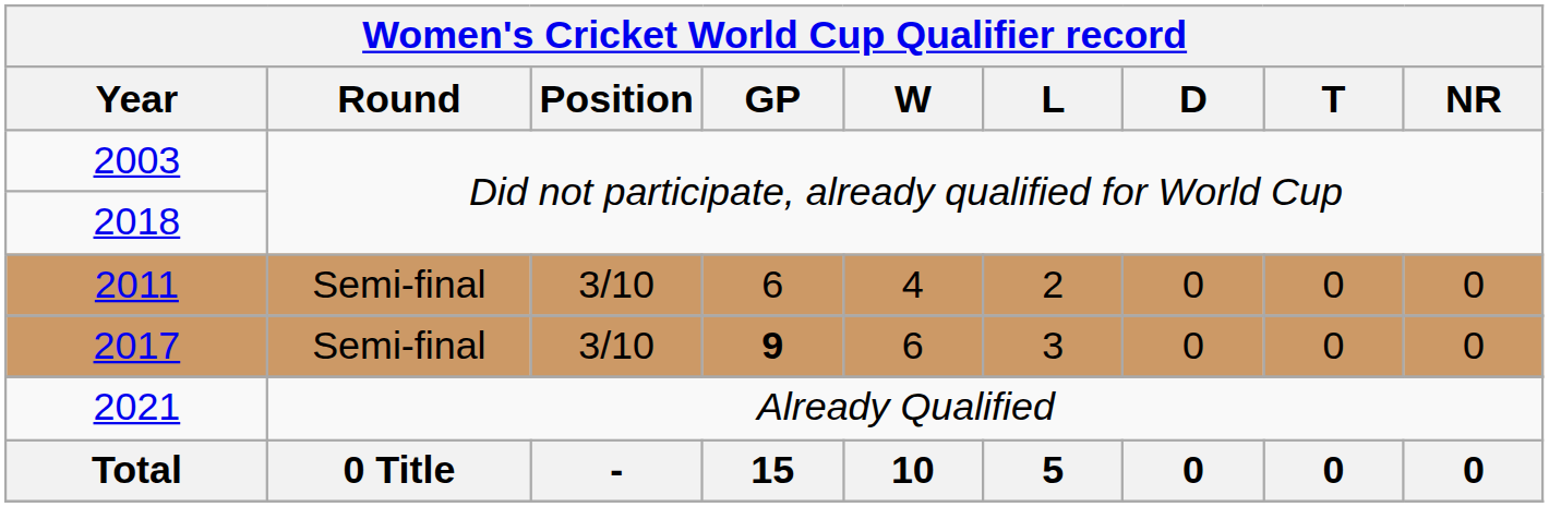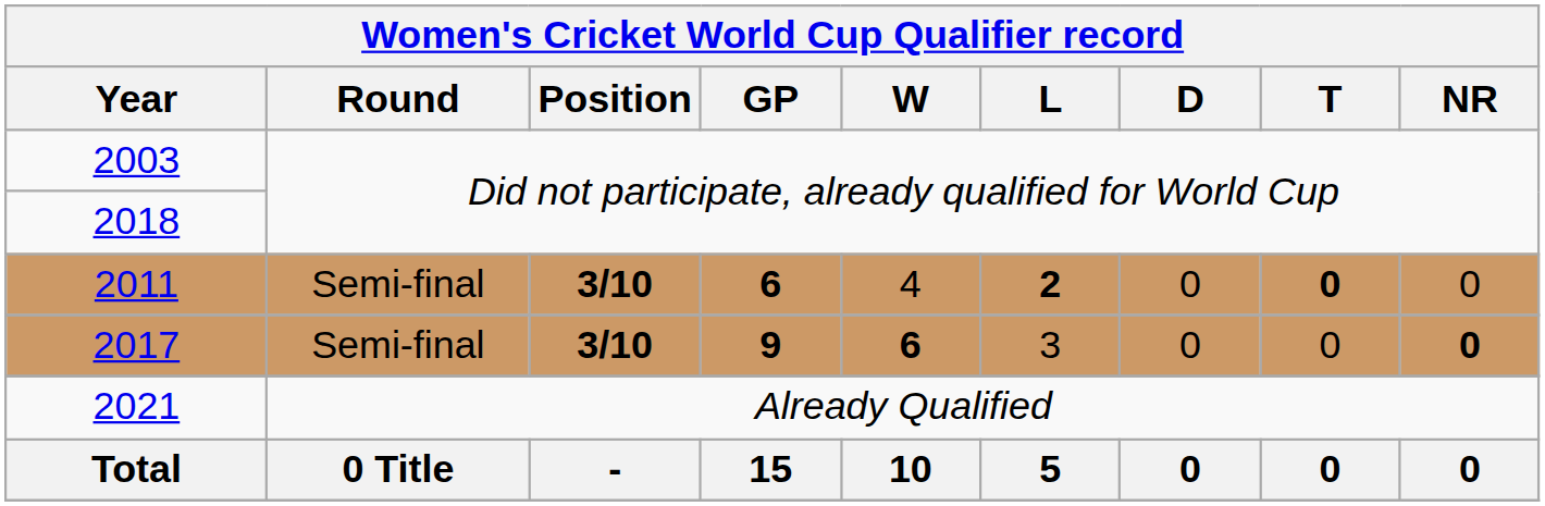2011 | Position: normal -> bold
2011 | GP: normal -> bold
2011 | L: normal -> bold
2011 | T: normal -> bold
2017 | Position: normal -> bold
2017 | W: normal -> bold
2017 | NR: normal -> bold
